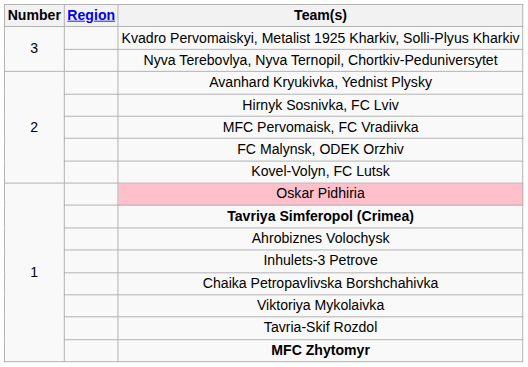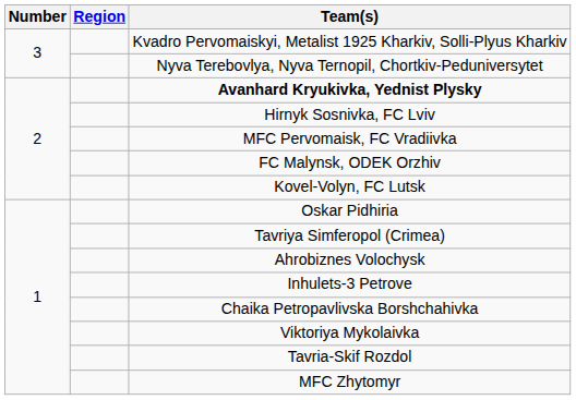Avanhard Kryukivka, Yednist Plysky | Team(s): normal -> bold
Oskar Pidhiria | Team(s): pink background -> no background
Tavriya Simferopol (Crimea) | Team(s): bold -> normal
MFC Zhytomyr | Team(s): bold -> normal
